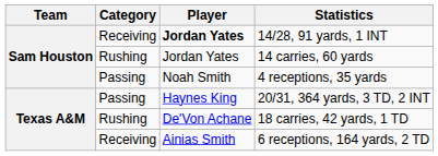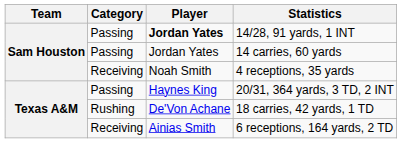14/28, 91 yards, 1 INT | Category: Receiving -> Passing
14 carries, 60 yards | Category: Rushing -> Passing
4 receptions, 35 yards | Category: Passing -> Receiving
